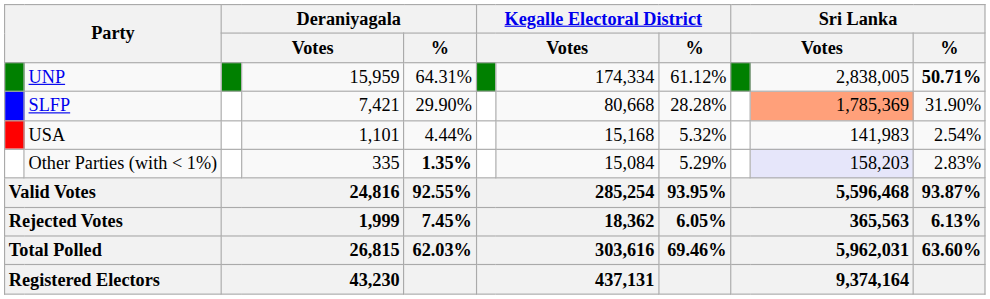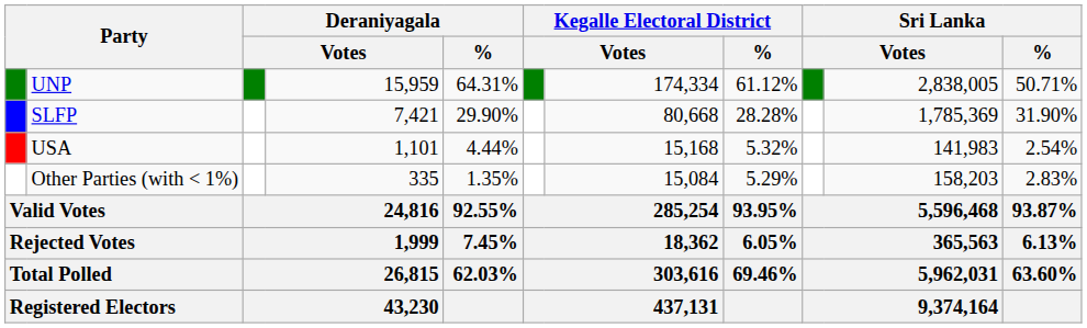UNP | Sri Lanka / %: bold -> normal
SLFP | column 10: lightsalmon background -> no background
Other Parties (with < 1%) | Deraniyagala / %: bold -> normal
Other Parties (with < 1%) | column 10: lavender background -> no background
